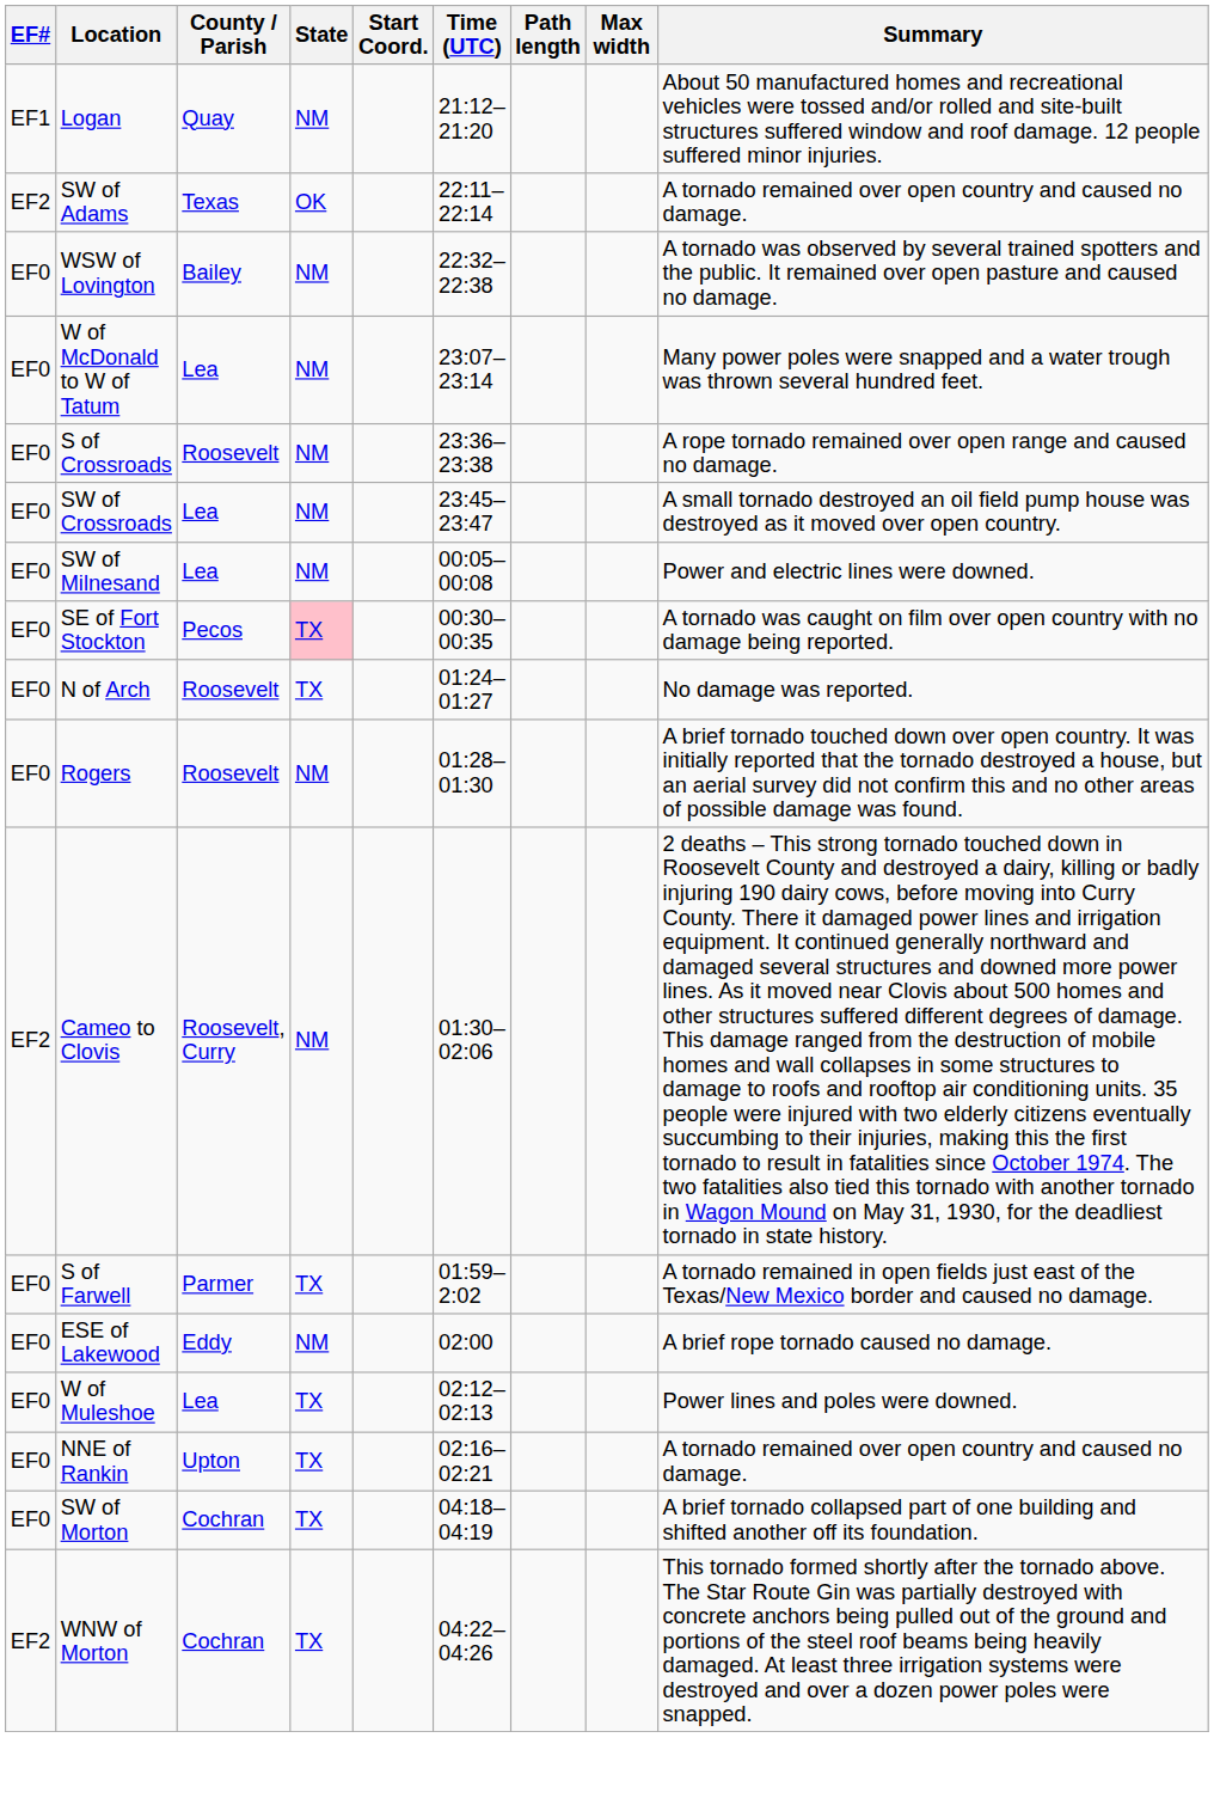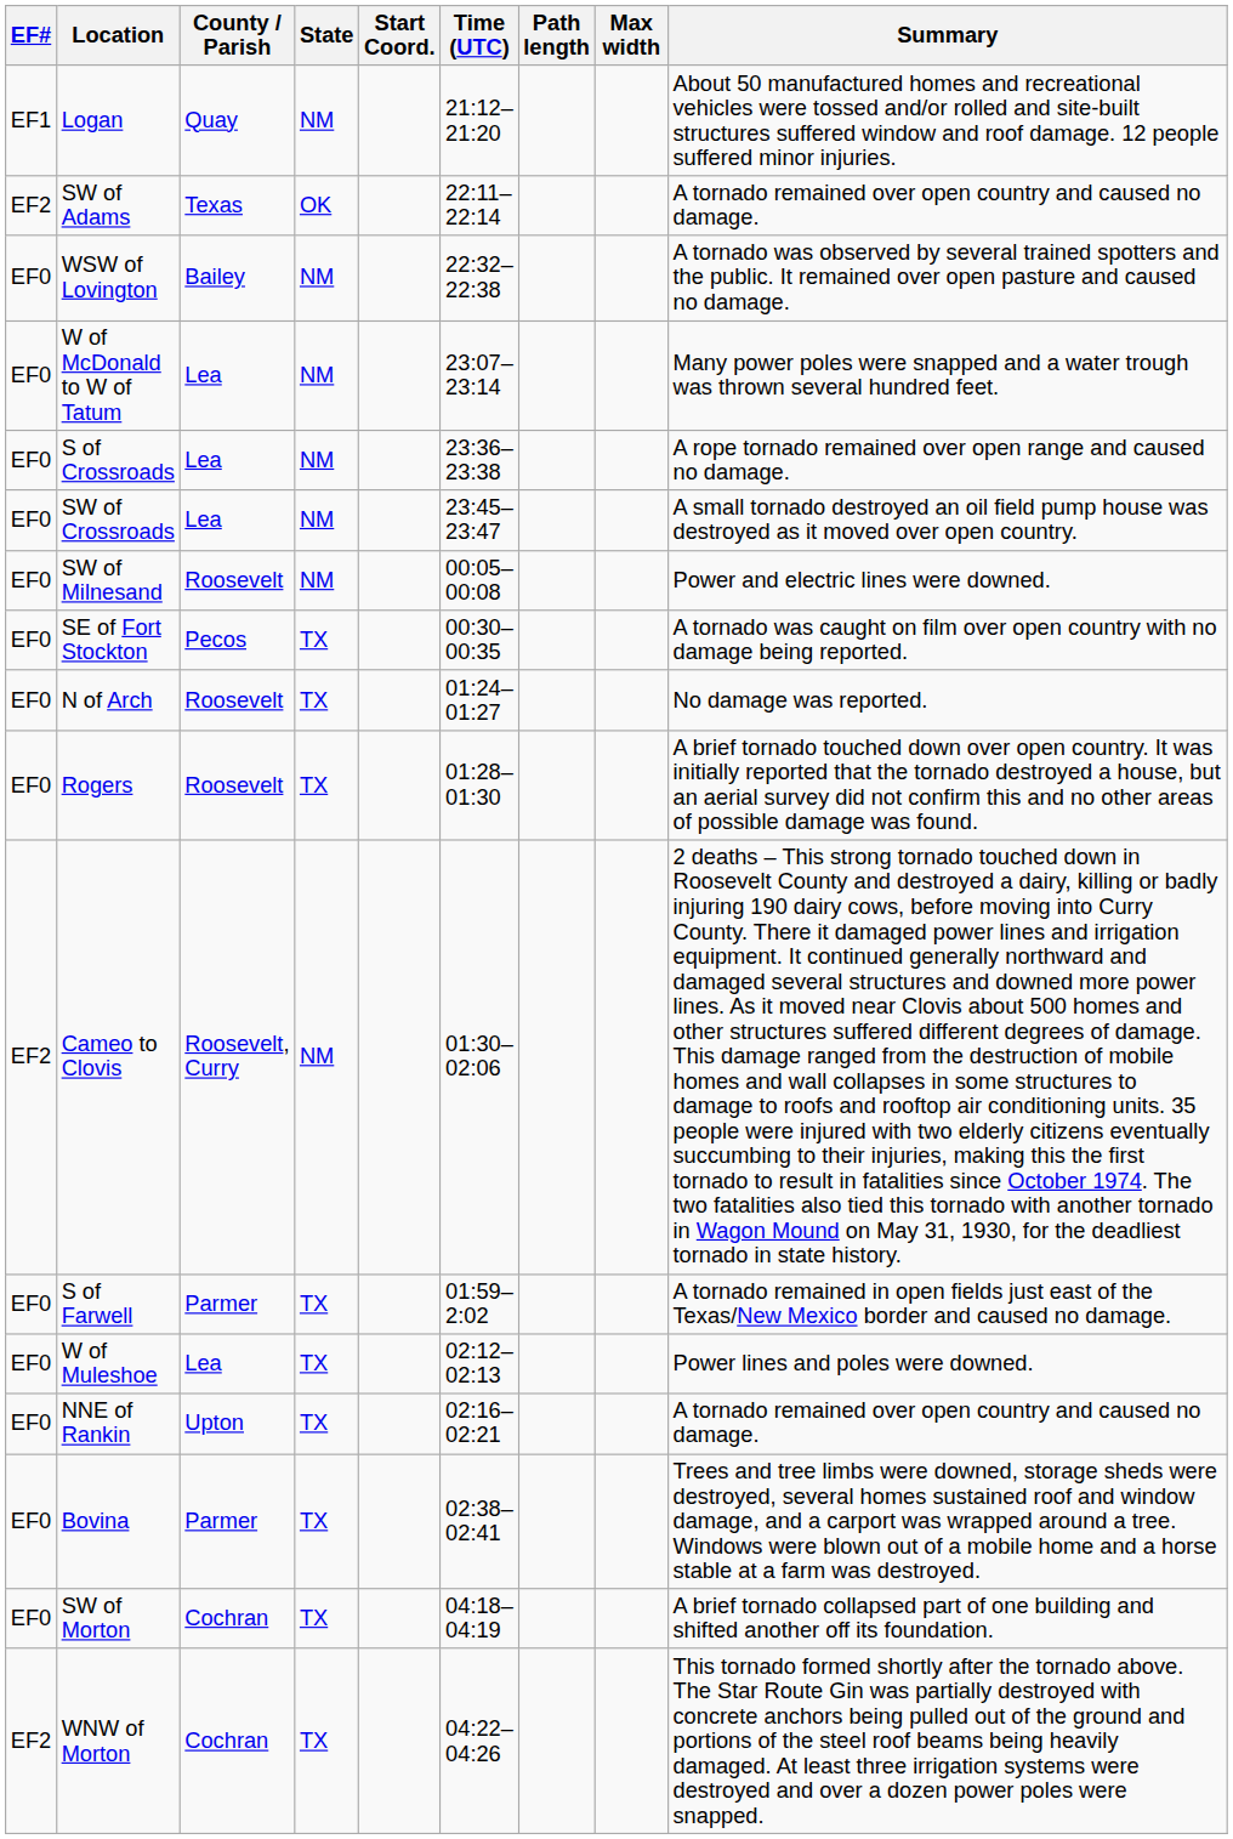S of Crossroads | County / Parish: Roosevelt -> Lea
SW of Milnesand | County / Parish: Lea -> Roosevelt
SE of Fort Stockton | State: pink background -> no background
Rogers | State: NM -> TX
- row: EF0 | ESE of Lakewood | Eddy | NM | 02:00 | A brief rope tornado caused no damage.
+ row: EF0 | Bovina | Parmer | TX | 02:38–02:41 | Trees and tree limbs were downed, storage sheds were destroyed, several homes sustained roof and window damage, and a carport was wrapped around a tree. Windows were blown out of a mobile home and a horse stable at a farm was destroyed.
